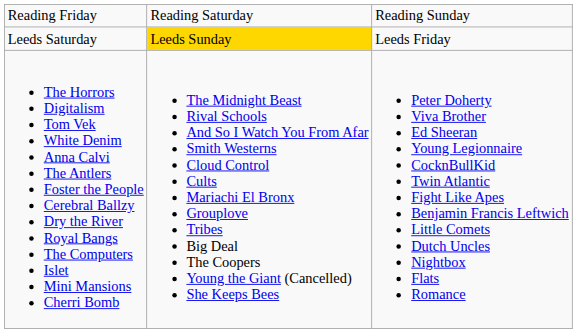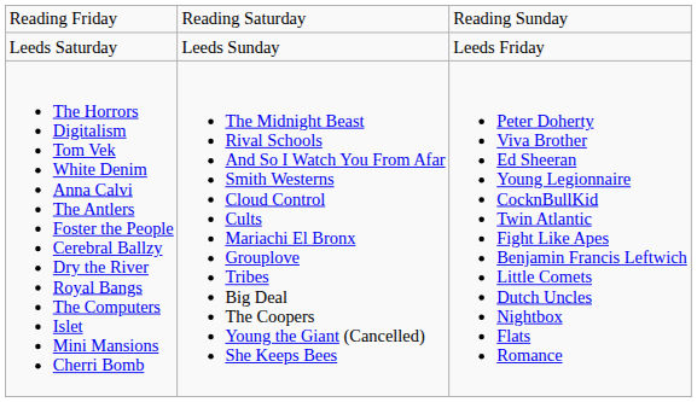Leeds Saturday | column 2: gold background -> no background
